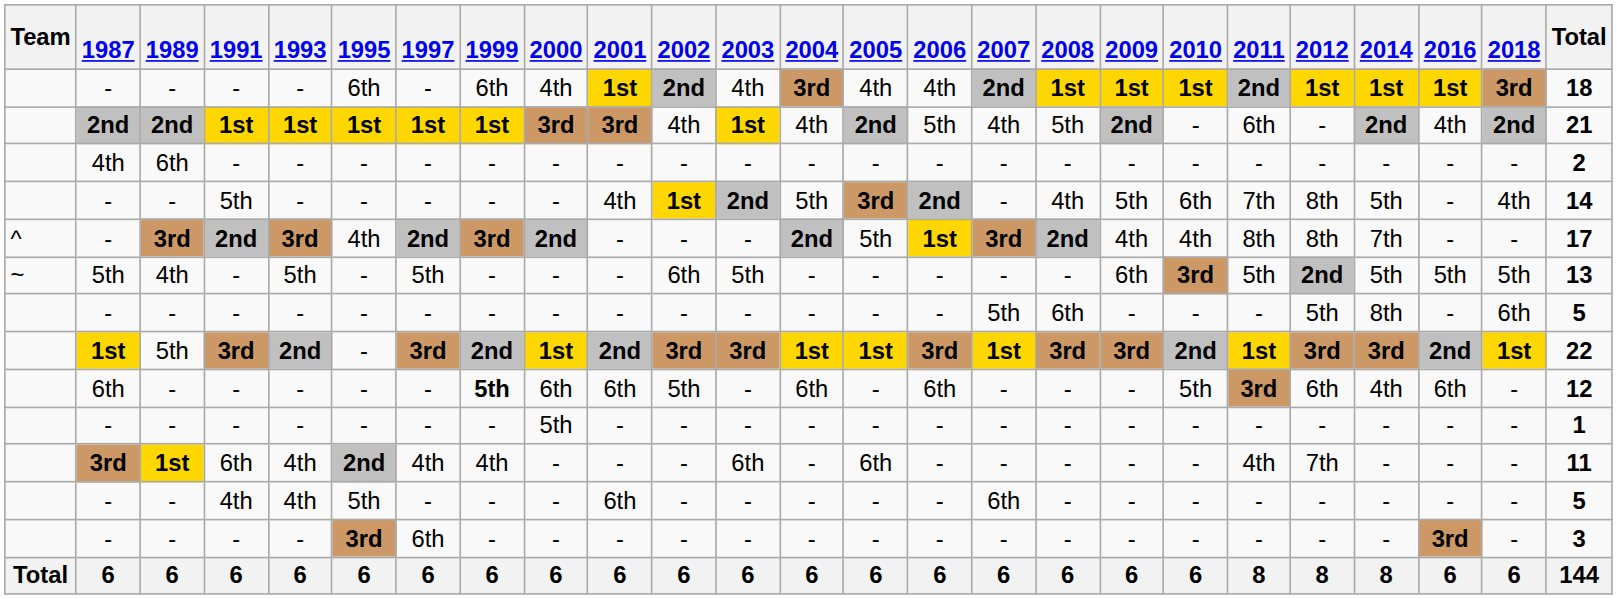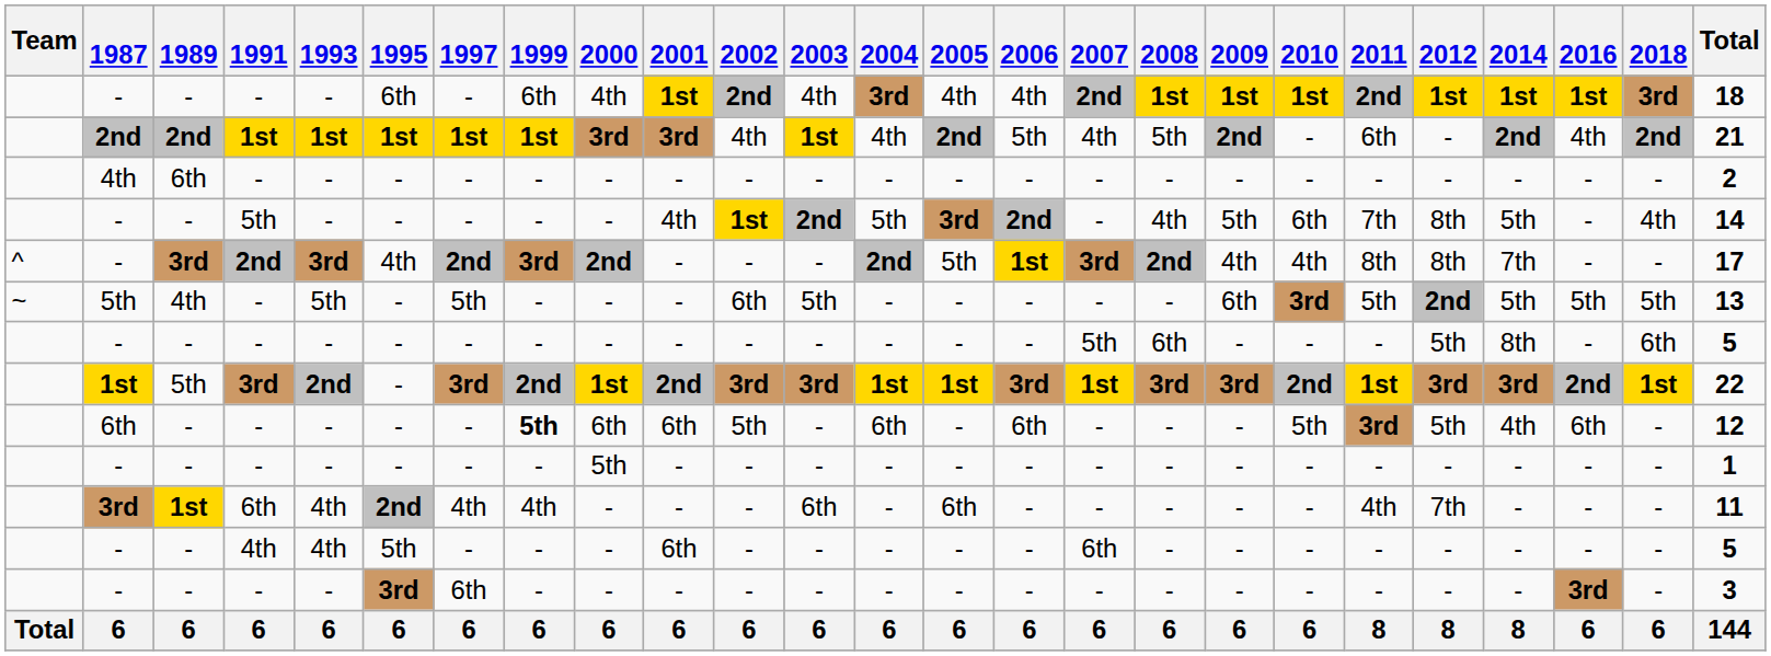row 10 | 2012: 6th -> 5th
